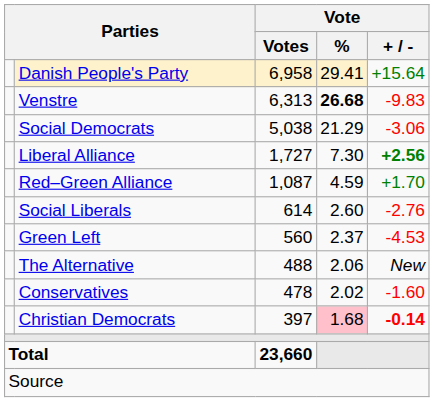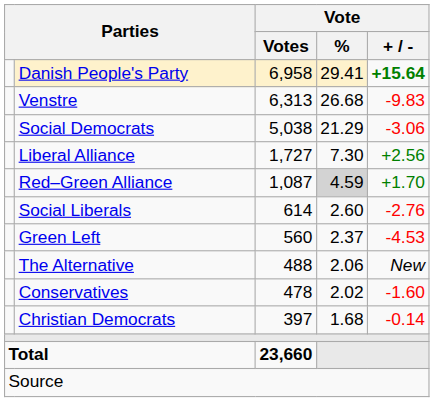Danish People's Party | Vote / + / -: normal -> bold
Venstre | Vote / %: bold -> normal
Liberal Alliance | Vote / + / -: bold -> normal
Red–Green Alliance | Vote / %: no background -> lightgrey background
Christian Democrats | Vote / %: pink background -> no background
Christian Democrats | Vote / + / -: bold -> normal
